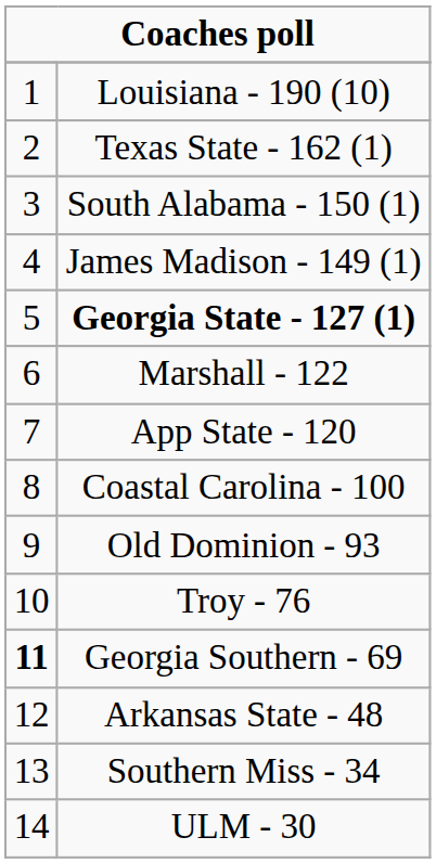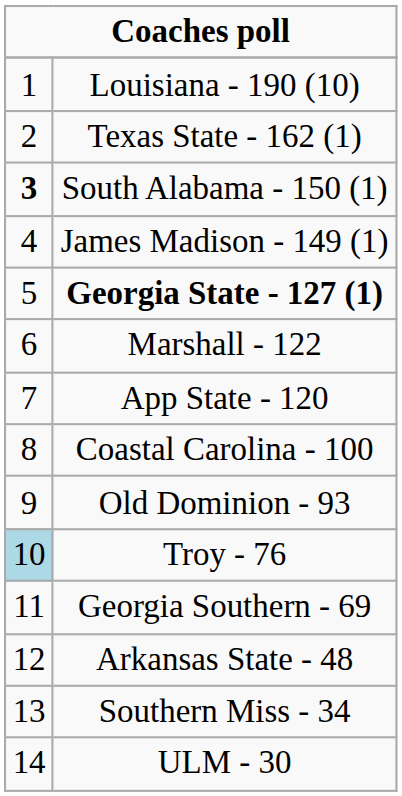South Alabama - 150 (1) | column 1: normal -> bold
Troy - 76 | column 1: no background -> lightblue background
Georgia Southern - 69 | column 1: bold -> normal
